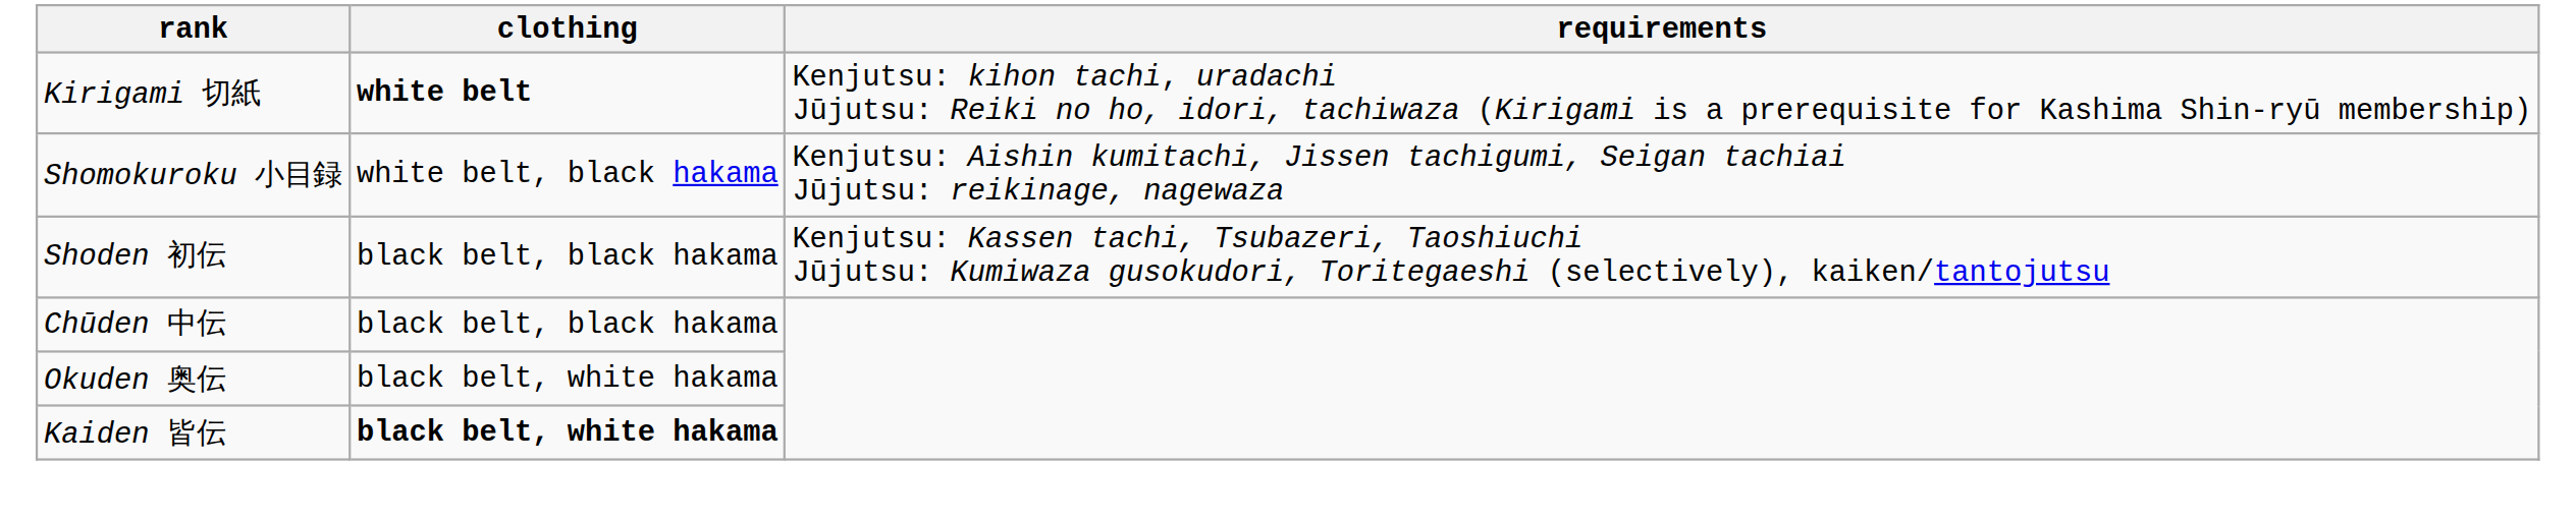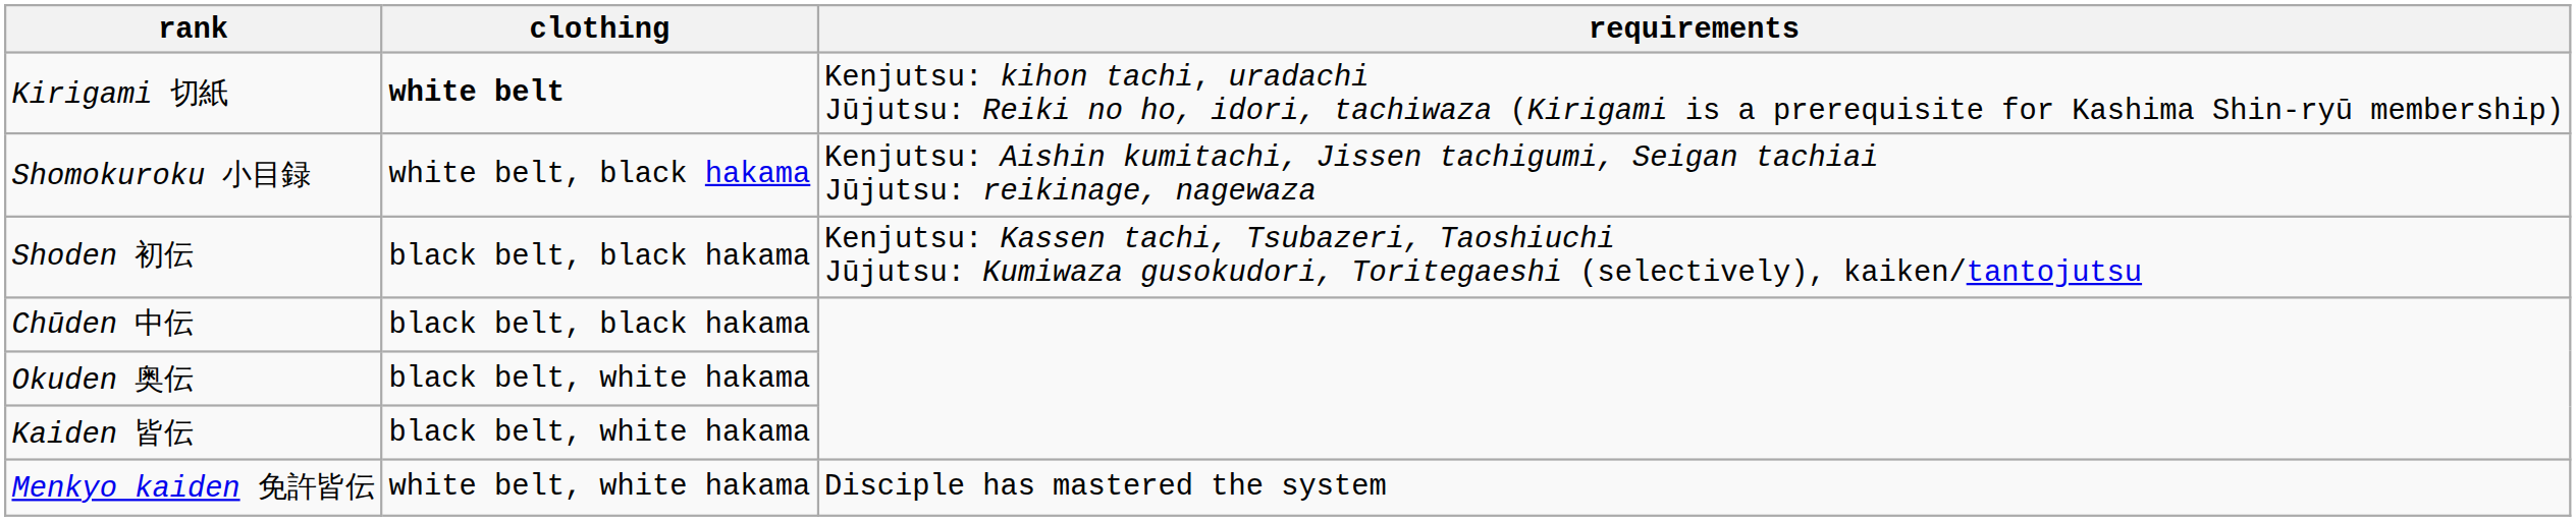Kaiden 皆伝 | clothing: bold -> normal
+ row: Menkyo kaiden 免許皆伝 | white belt, white hakama | Disciple has mastered the system
